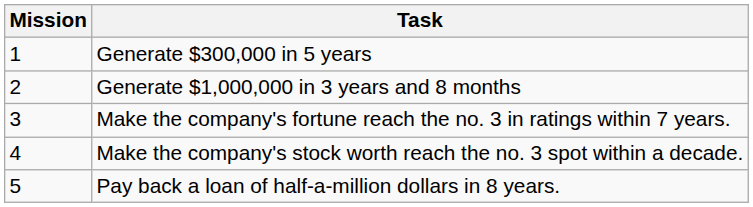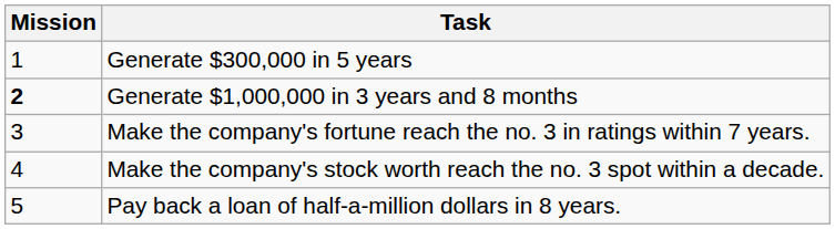Generate $1,000,000 in 3 years and 8 months | Mission: normal -> bold
